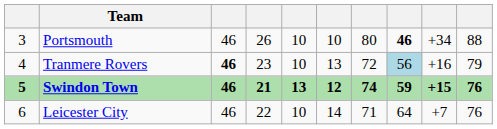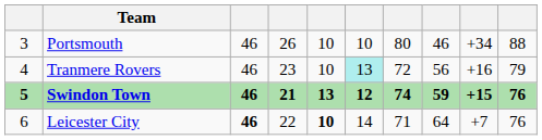Portsmouth | column 8: bold -> normal
Tranmere Rovers | column 3: bold -> normal
Tranmere Rovers | column 6: no background -> paleturquoise background
Tranmere Rovers | column 8: lightblue background -> no background
Leicester City | column 3: normal -> bold
Leicester City | column 5: normal -> bold
